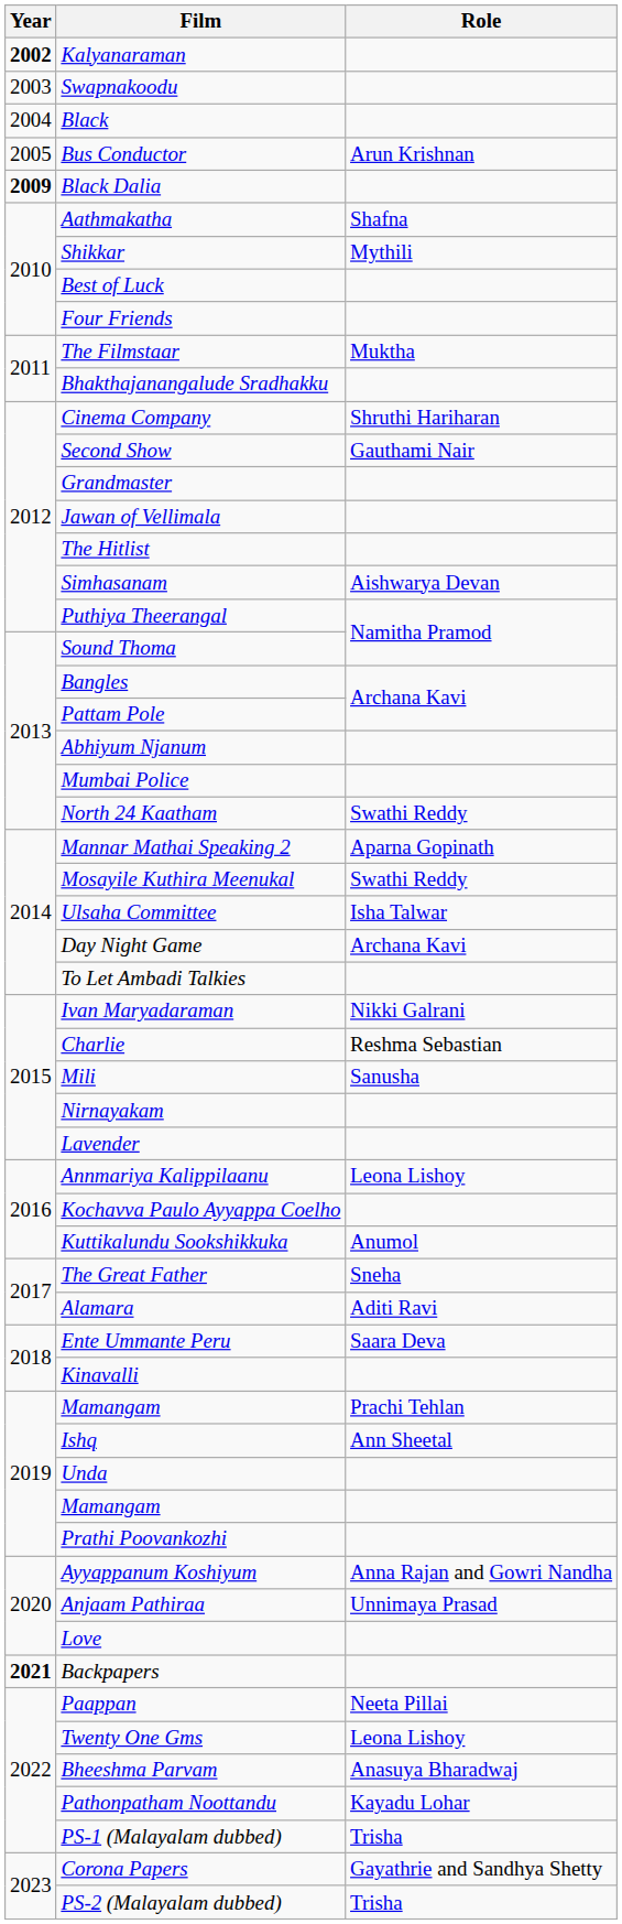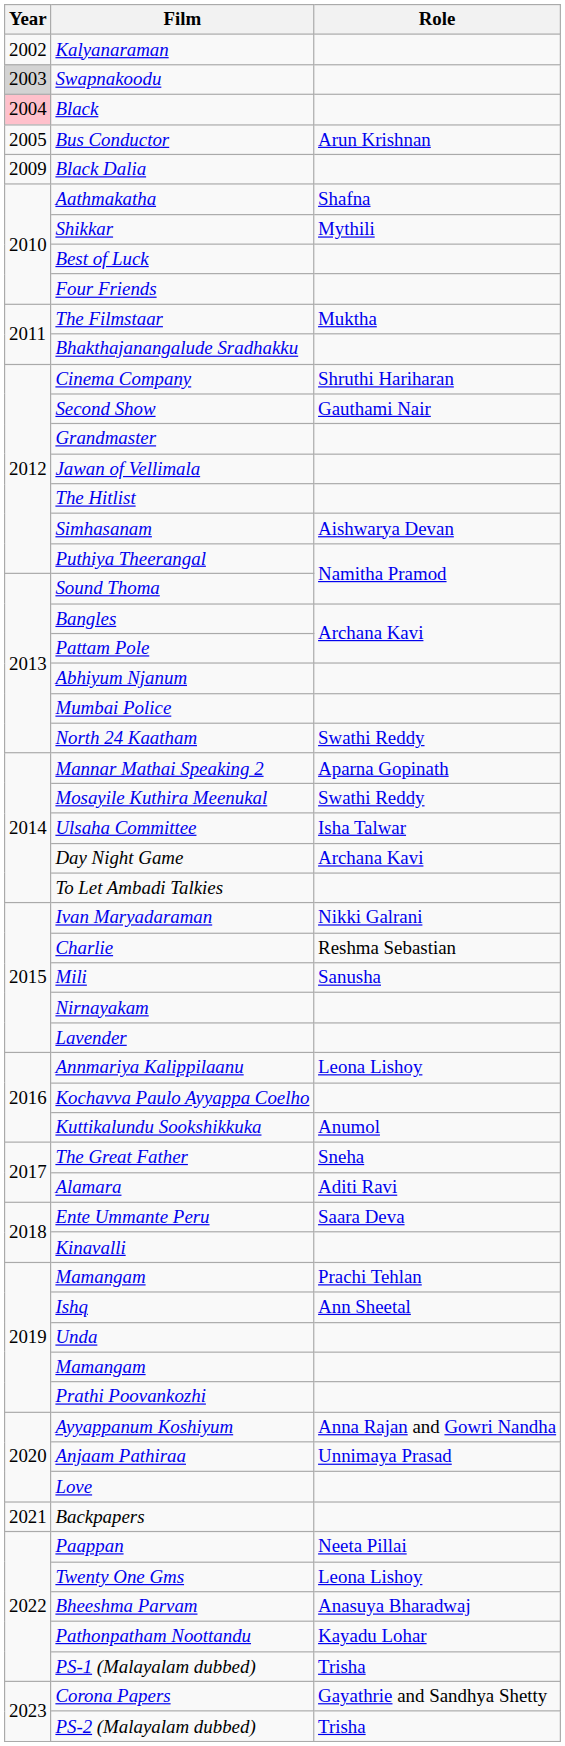Kalyanaraman | Year: bold -> normal
Swapnakoodu | Year: no background -> lightgrey background
Black | Year: no background -> pink background
Black Dalia | Year: bold -> normal
Backpapers | Year: bold -> normal
